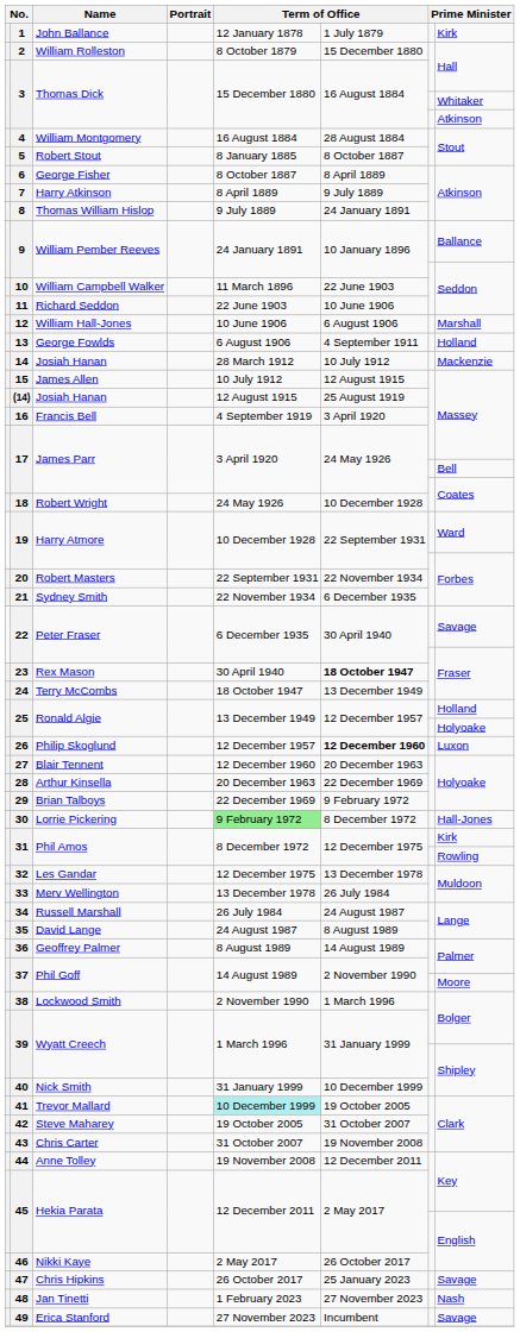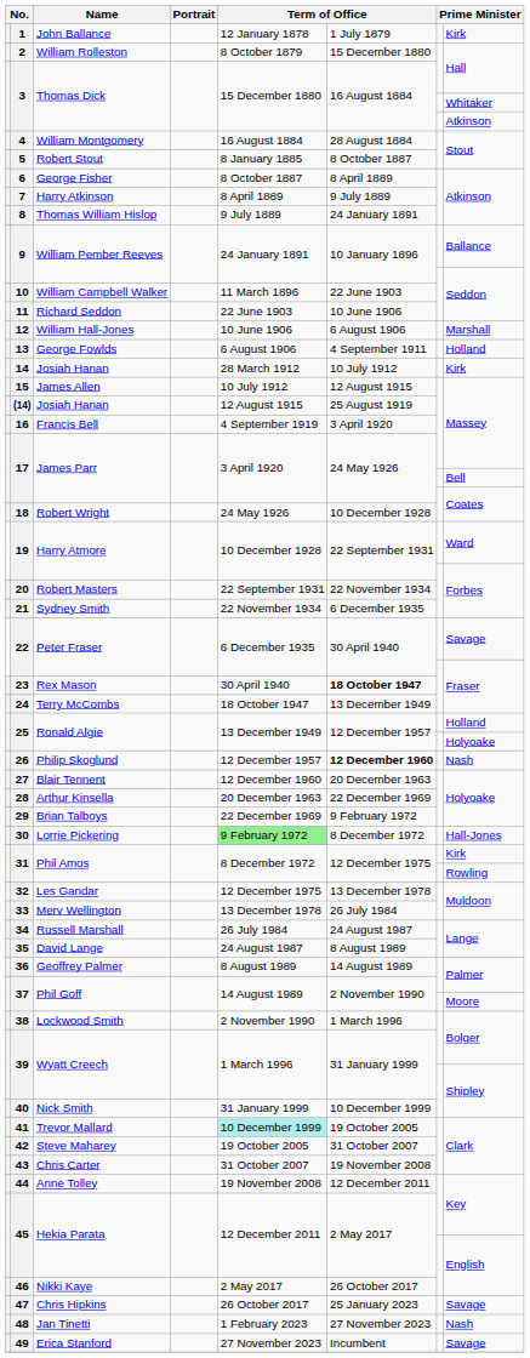14 | column 8: Mackenzie -> Kirk
26 | column 8: Luxon -> Nash
